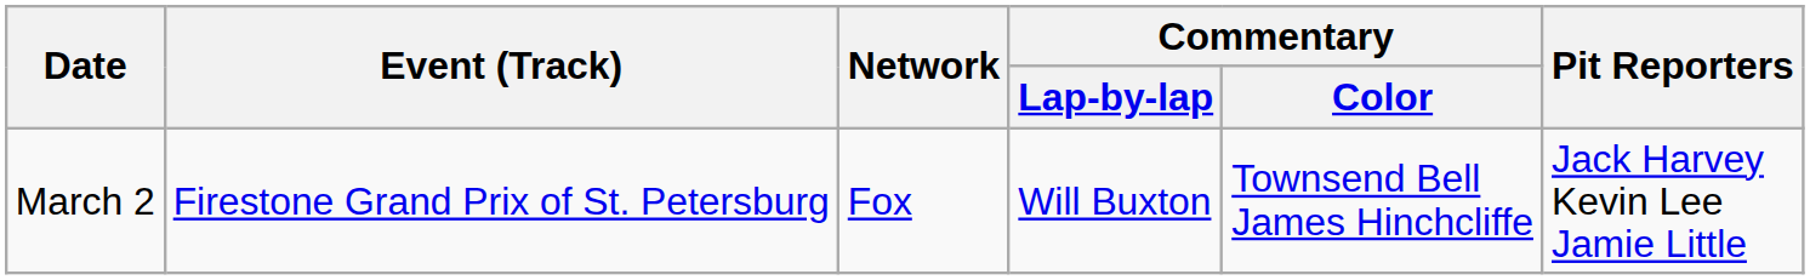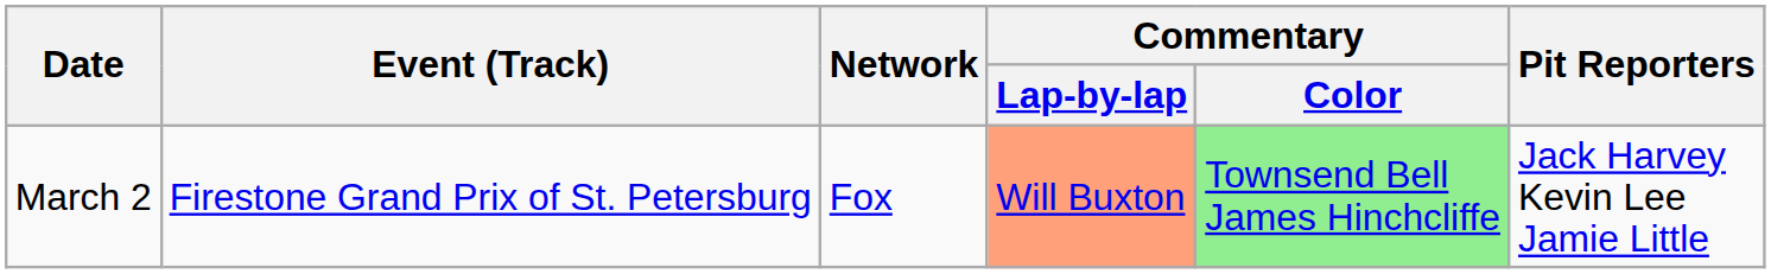March 2 | Commentary / Lap-by-lap: no background -> lightsalmon background
March 2 | Commentary / Color: no background -> lightgreen background
